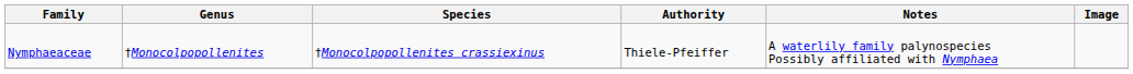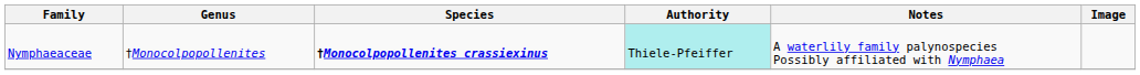Nymphaeaceae | Species: normal -> bold
Nymphaeaceae | Authority: no background -> paleturquoise background
